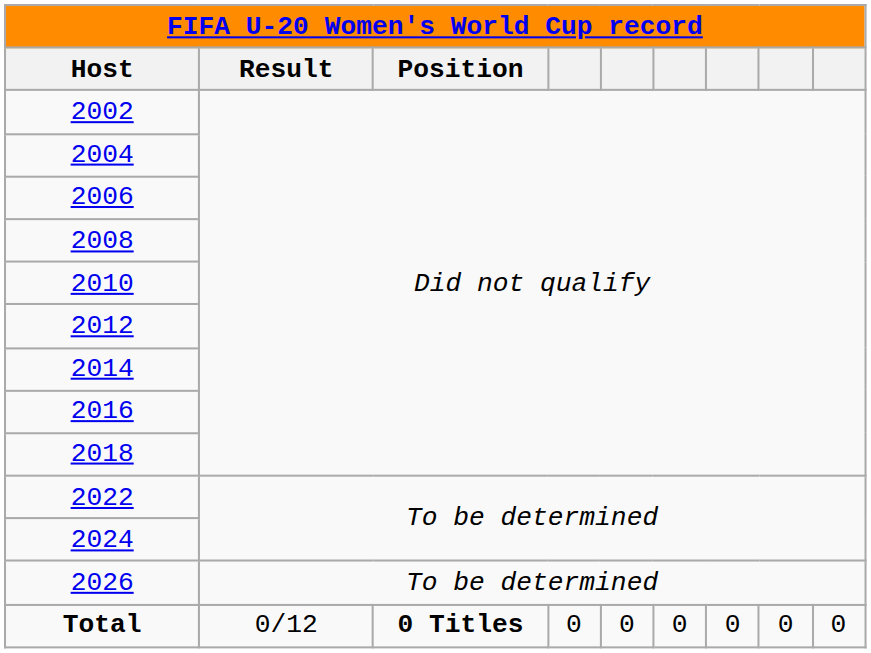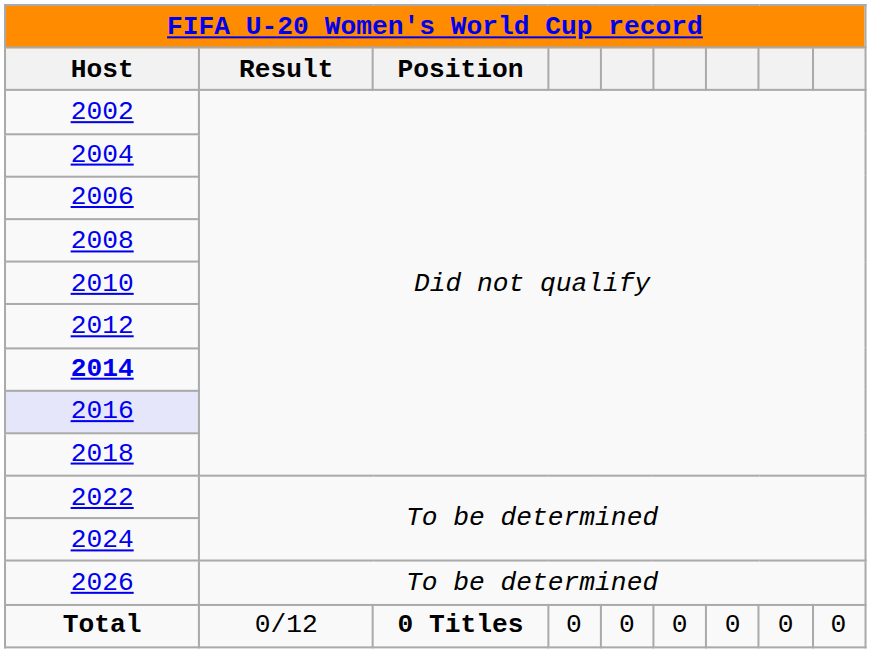2014 | FIFA U-20 Women's World Cup record / Host: normal -> bold
2016 | FIFA U-20 Women's World Cup record / Host: no background -> lavender background
